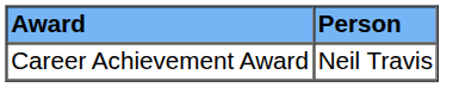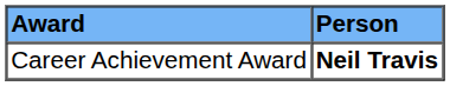row 2 | Person: normal -> bold
